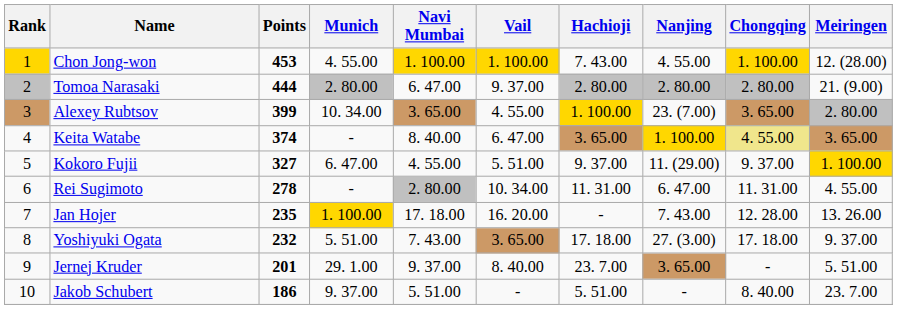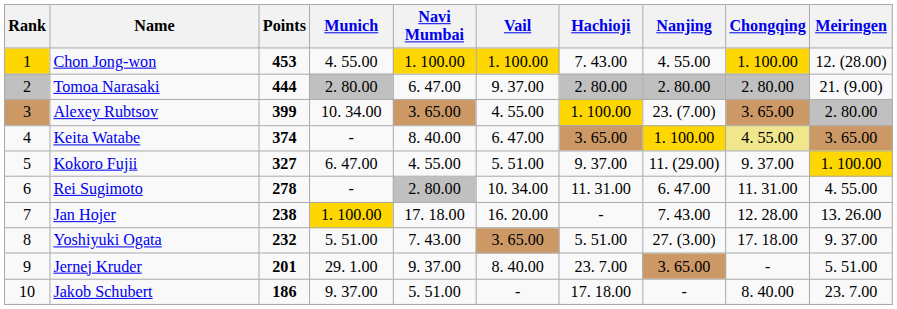Jan Hojer | Points: 235 -> 238
Yoshiyuki Ogata | Hachioji: 17. 18.00 -> 5. 51.00
Jakob Schubert | Hachioji: 5. 51.00 -> 17. 18.00
